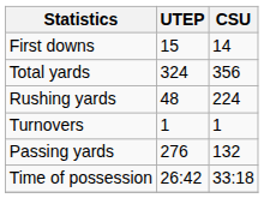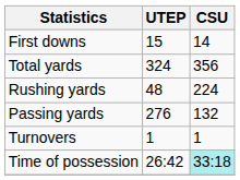rows swapped: Passing yards <-> Turnovers
Time of possession | CSU: no background -> paleturquoise background
